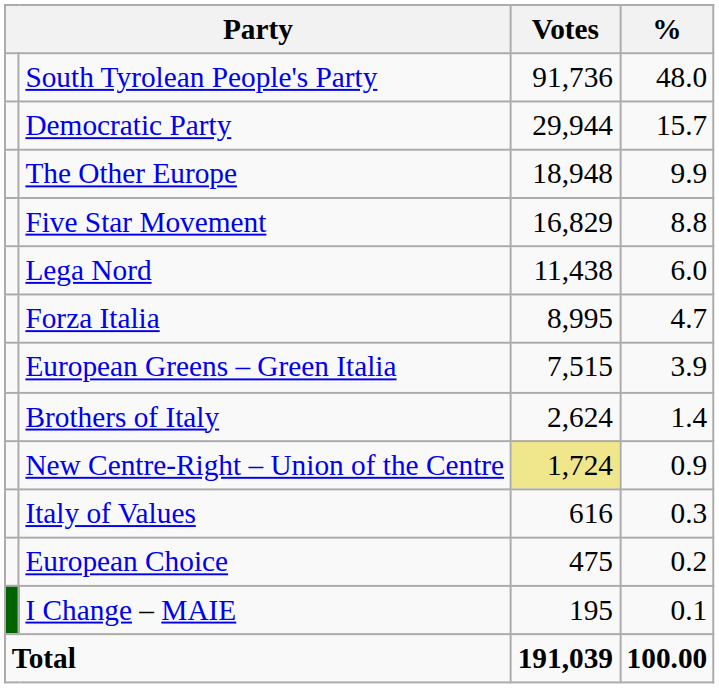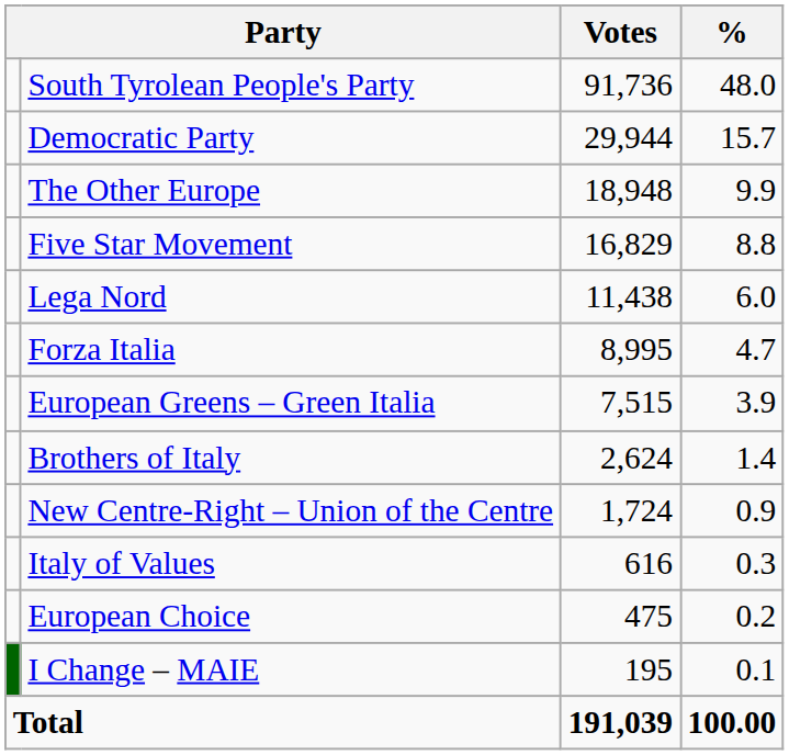New Centre-Right – Union of the Centre | Votes: khaki background -> no background
